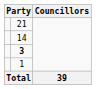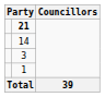21 | column 2: normal -> bold
3 | column 2: bold -> normal
